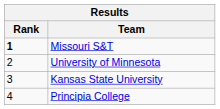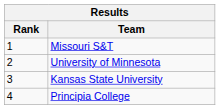Missouri S&T | Rank: bold -> normal
